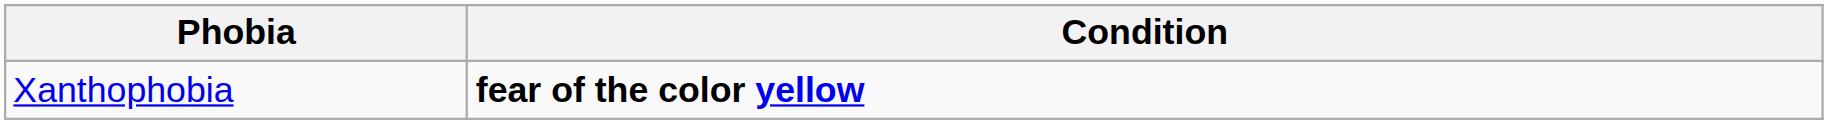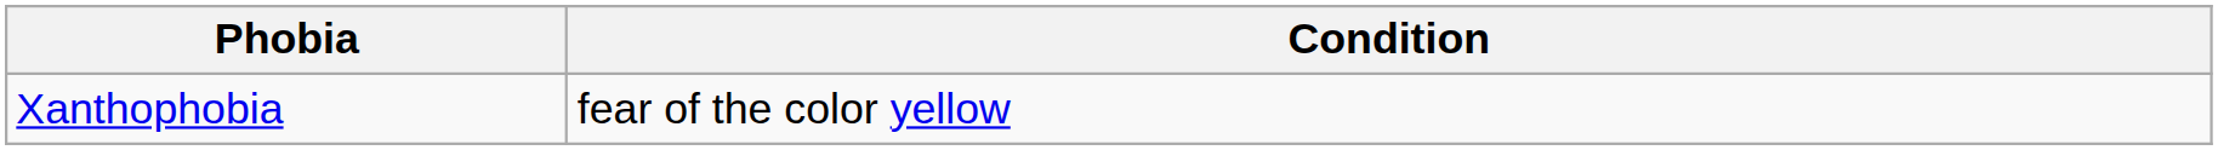Xanthophobia | Condition: bold -> normal
